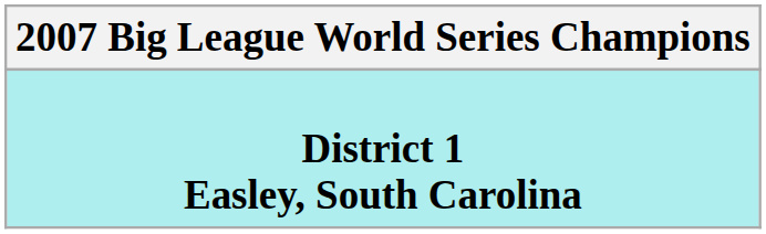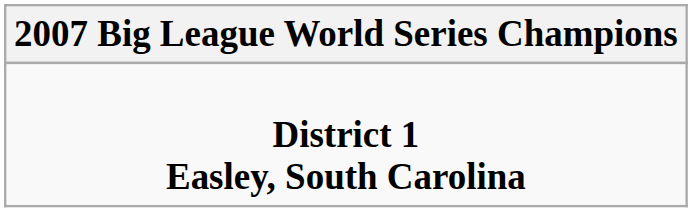row 2 | column 1: paleturquoise background -> no background
